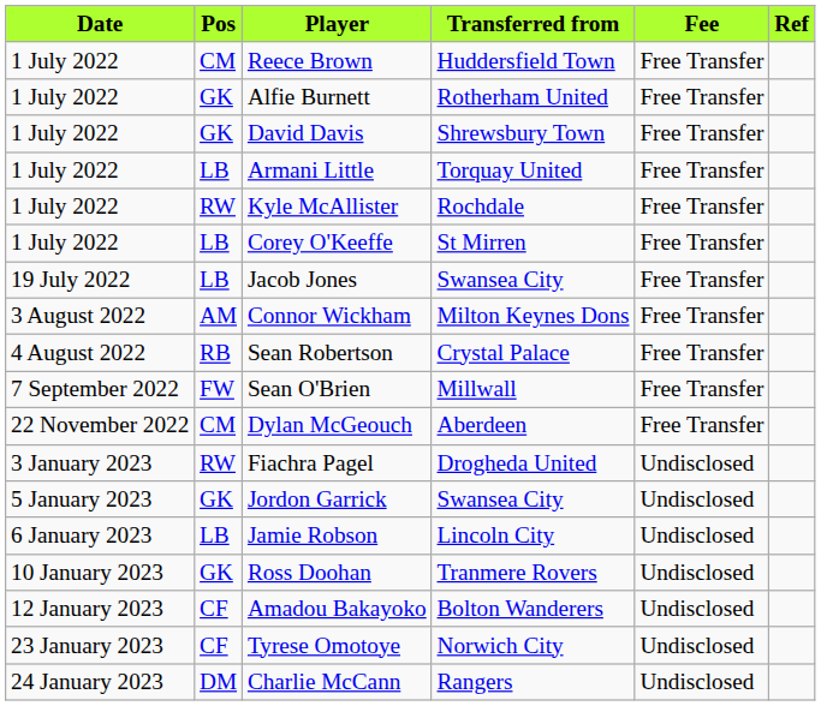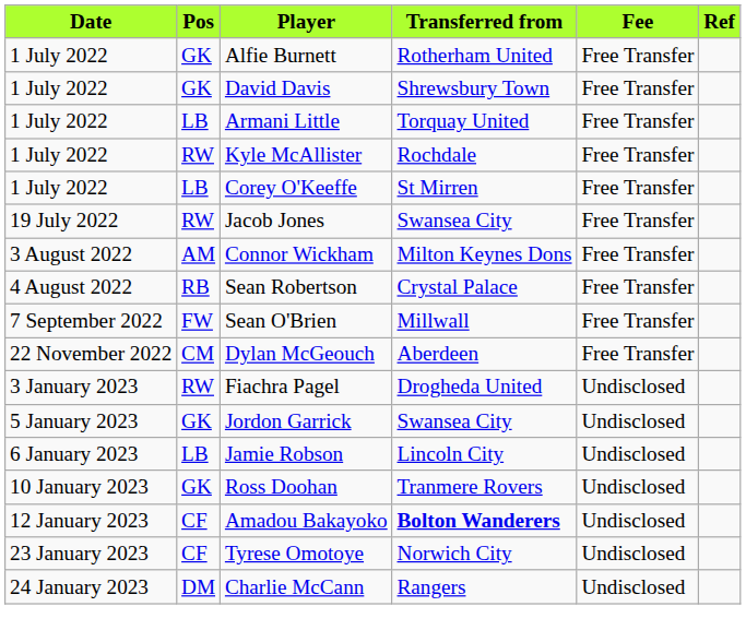- row: 1 July 2022 | CM | Reece Brown | Huddersfield Town | Free Transfer
Jacob Jones | Pos: LB -> RW
Amadou Bakayoko | Transferred from: normal -> bold
